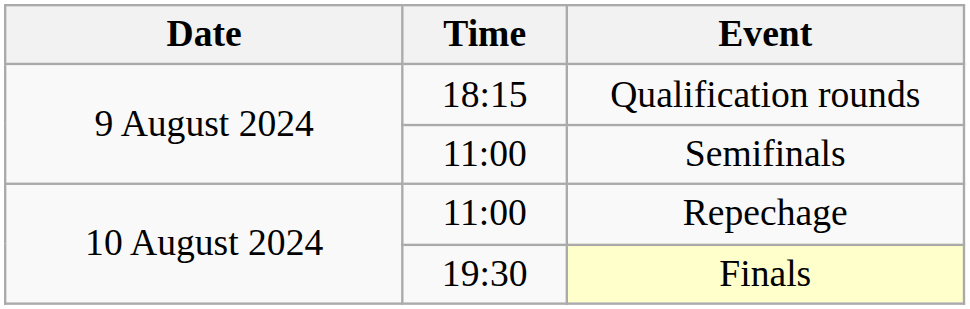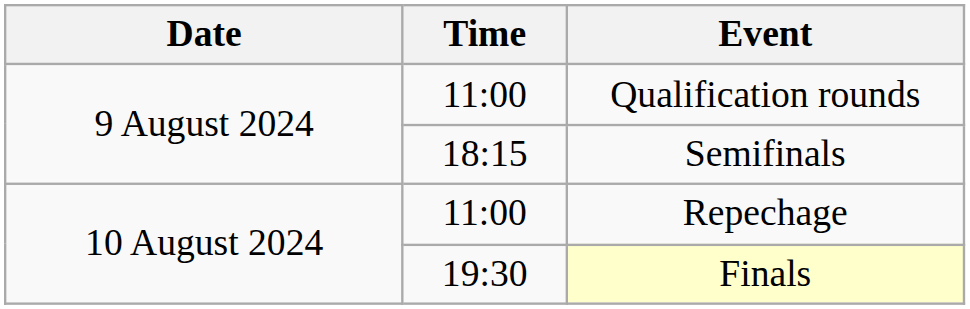Qualification rounds | Time: 18:15 -> 11:00
Semifinals | Time: 11:00 -> 18:15
